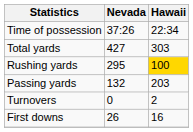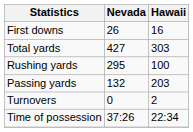rows swapped: First downs <-> Time of possession
Rushing yards | Hawaii: gold background -> no background
